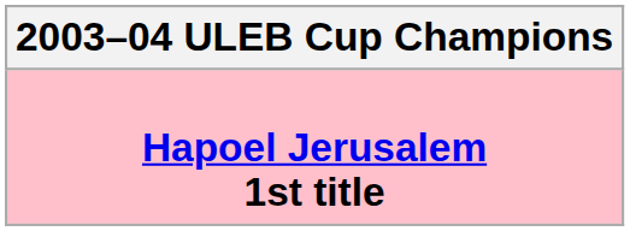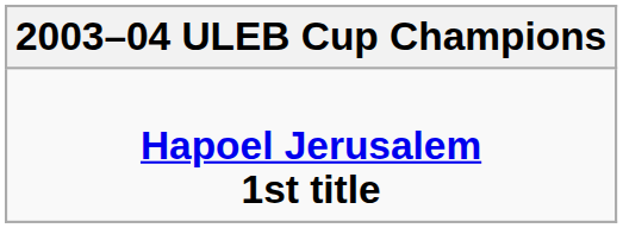row 2 | column 1: pink background -> no background
